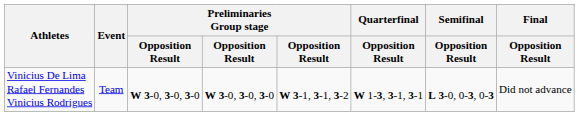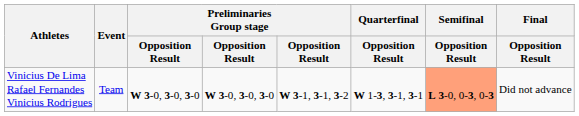Vinicius De Lima Rafael Fernandes Vinicius Rodrigues | Semifinal / Opposition Result: no background -> lightsalmon background
